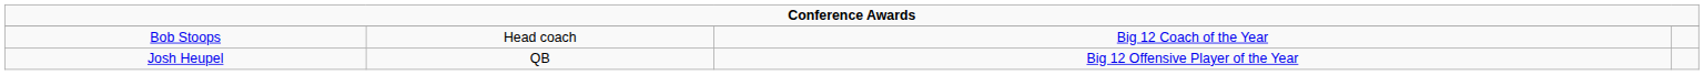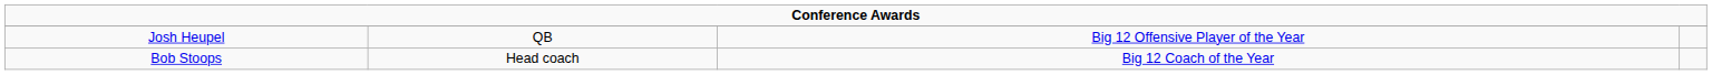rows swapped: Bob Stoops <-> Josh Heupel
